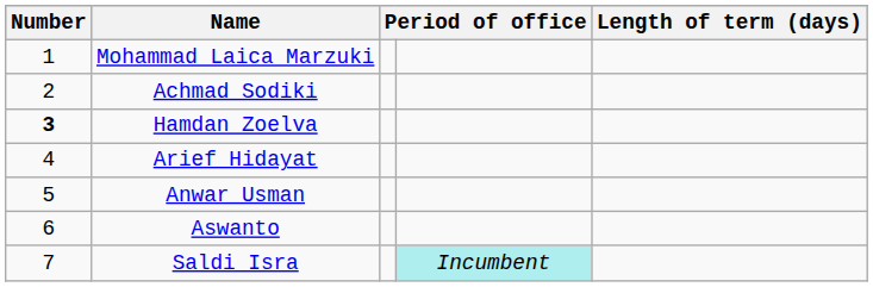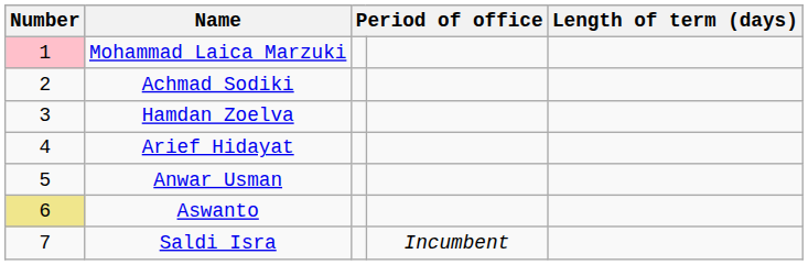Mohammad Laica Marzuki | Number: no background -> pink background
Hamdan Zoelva | Number: bold -> normal
Aswanto | Number: no background -> khaki background
Saldi Isra | column 4: paleturquoise background -> no background
